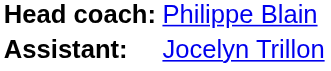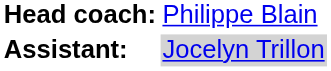Assistant: | column 2: no background -> lightgrey background
